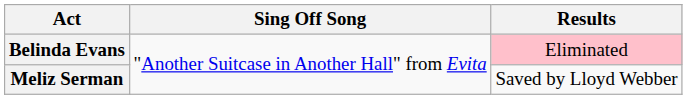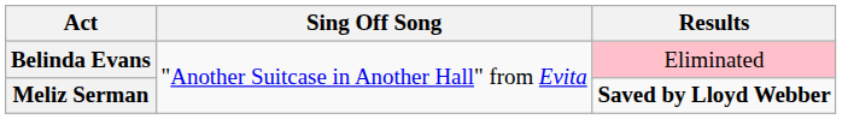Meliz Serman | Results: normal -> bold
